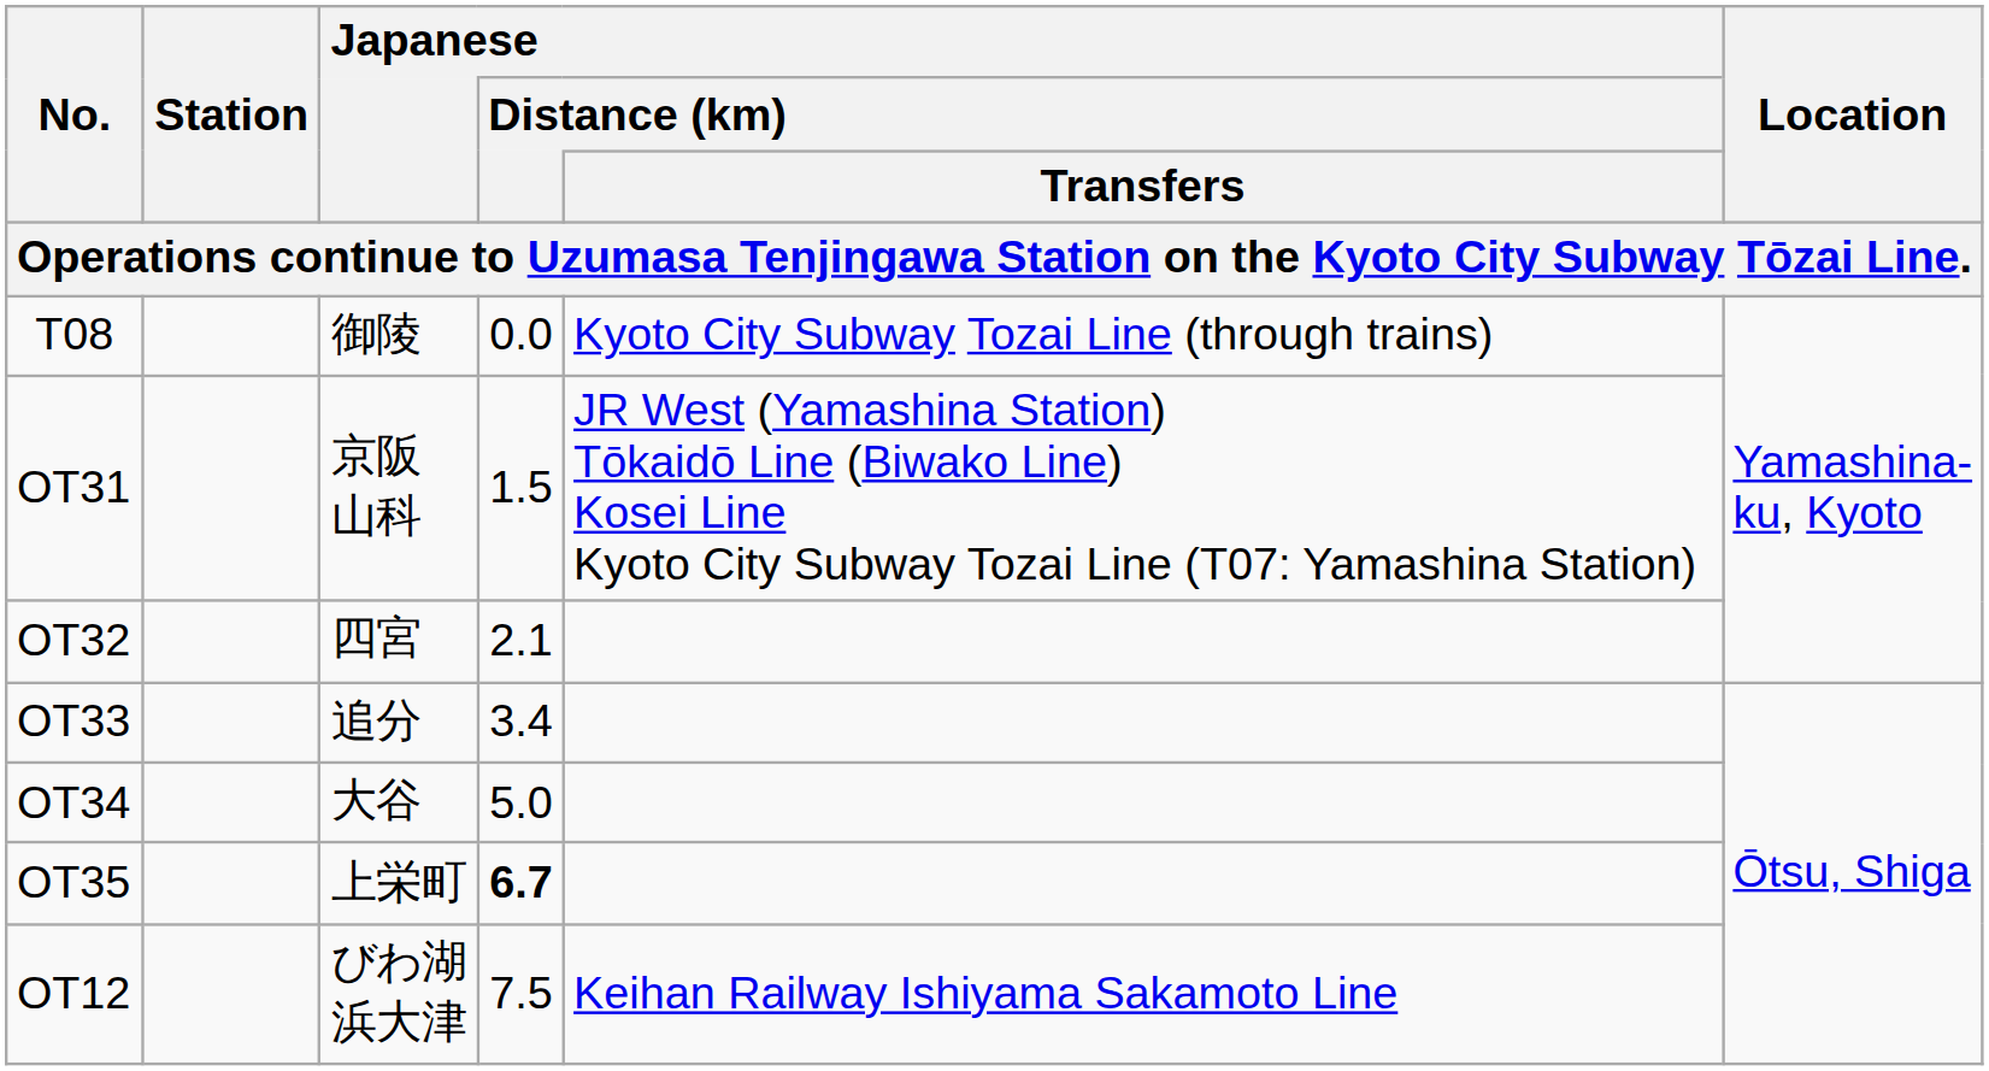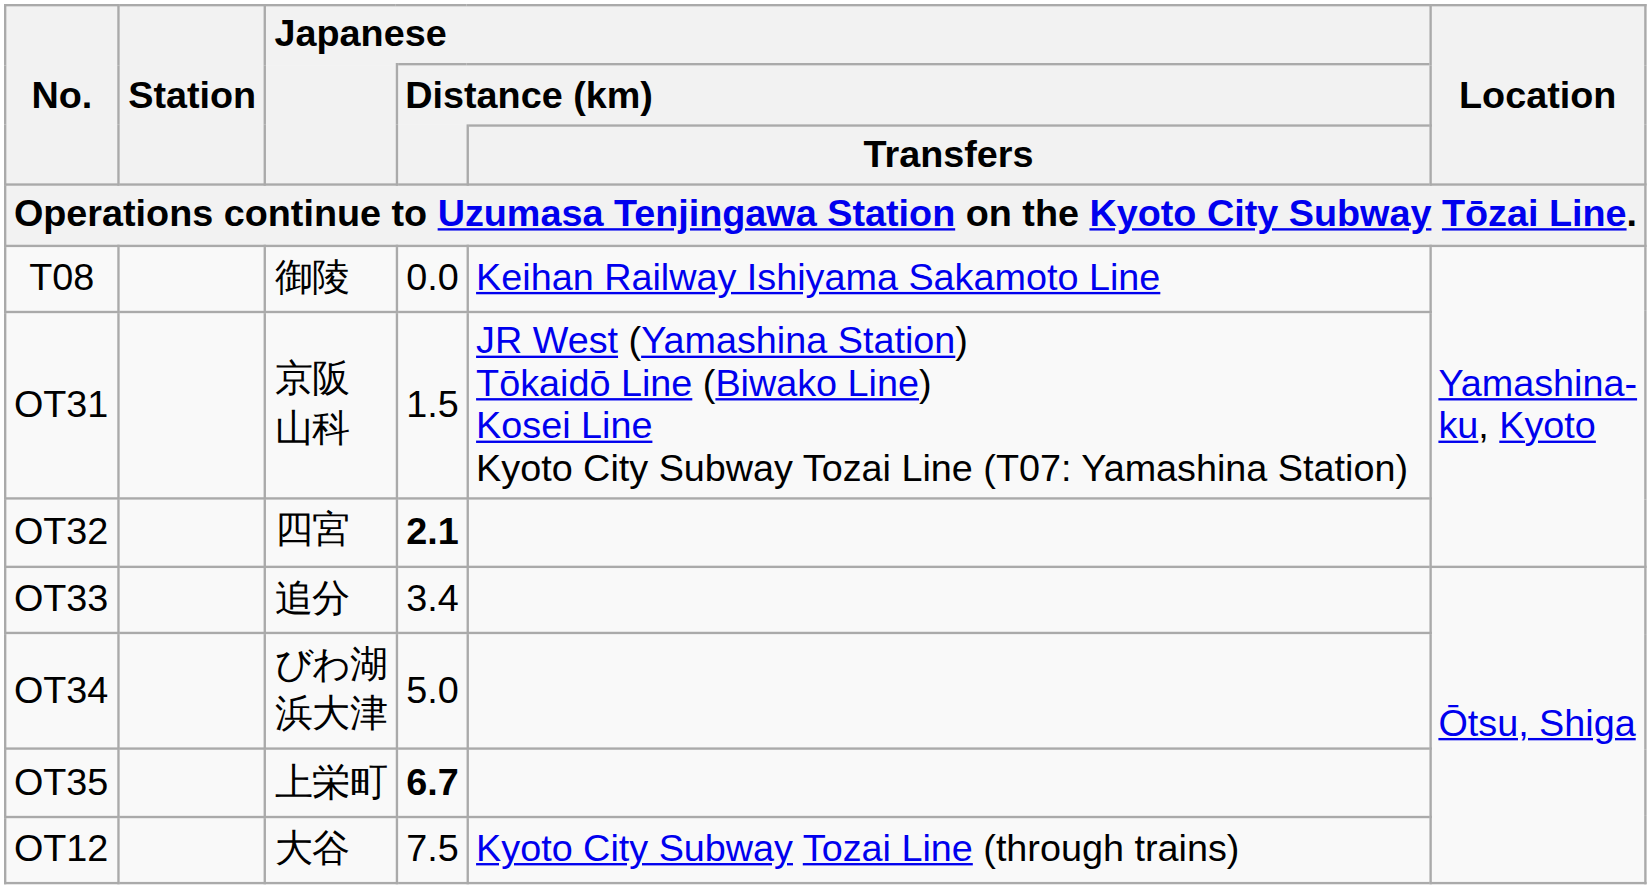T08 | Japanese / Distance (km) / Transfers: Kyoto City Subway Tozai Line (through trains) -> Keihan Railway Ishiyama Sakamoto Line
OT32 | Japanese / Distance (km): normal -> bold
OT34 | Japanese: 大谷 -> びわ湖浜大津
OT12 | Japanese: びわ湖浜大津 -> 大谷
OT12 | Japanese / Distance (km) / Transfers: Keihan Railway Ishiyama Sakamoto Line -> Kyoto City Subway Tozai Line (through trains)
